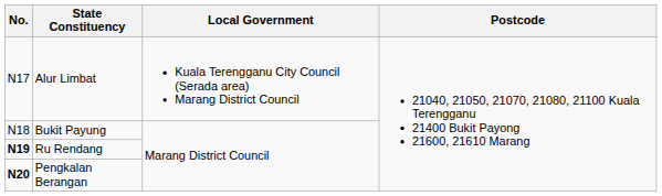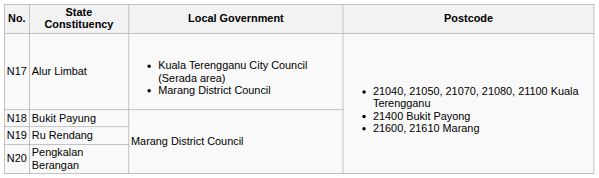Ru Rendang | No.: bold -> normal
Pengkalan Berangan | No.: bold -> normal
